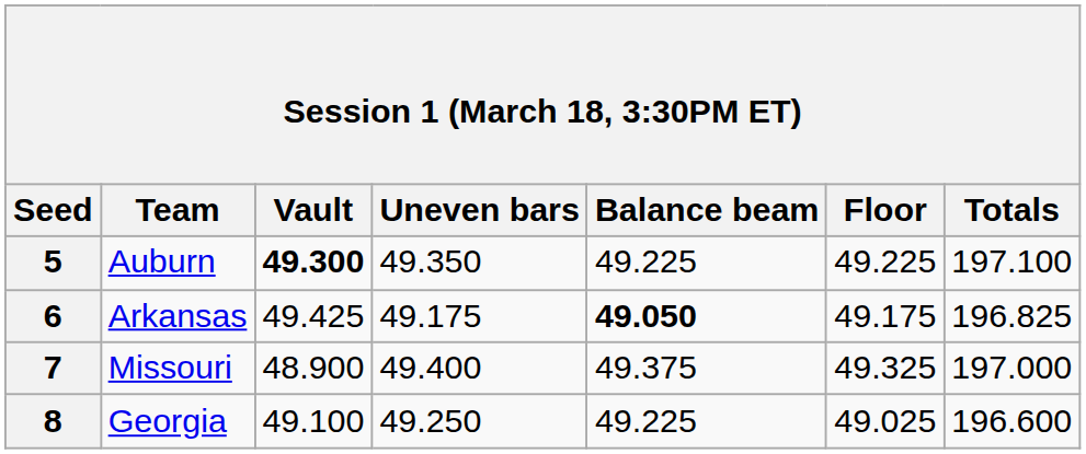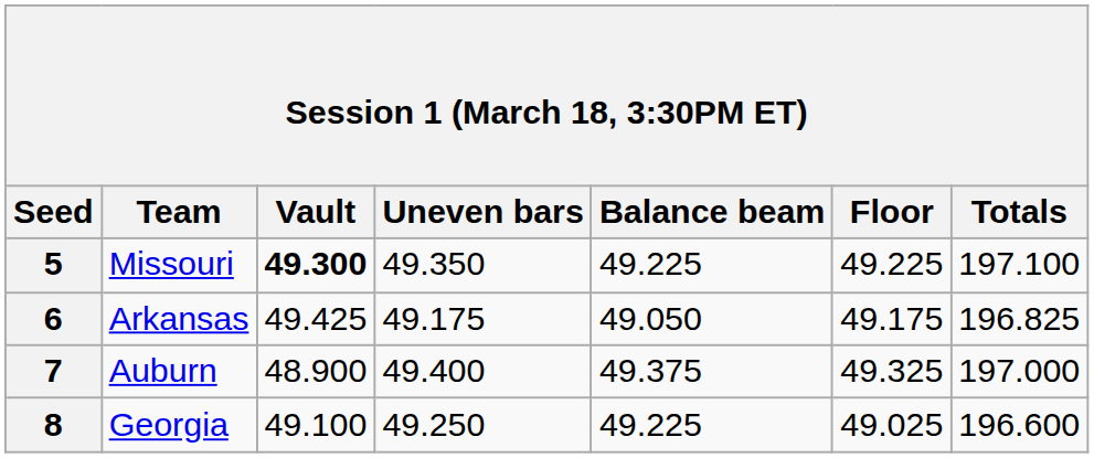5 | Team: Auburn -> Missouri
6 | Balance beam: bold -> normal
7 | Team: Missouri -> Auburn
